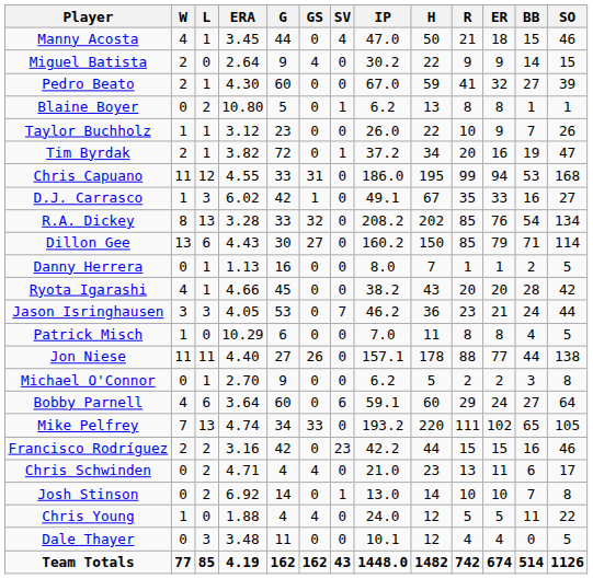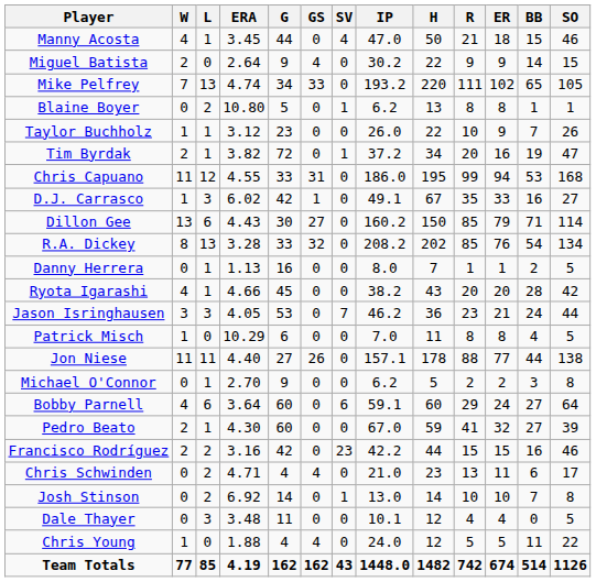rows swapped: Pedro Beato <-> Mike Pelfrey
rows swapped: R.A. Dickey <-> Dillon Gee
rows swapped: Dale Thayer <-> Chris Young
